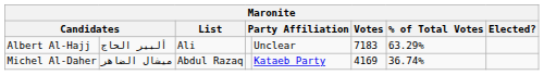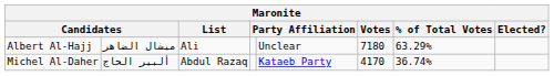Albert Al-Hajj | column 2: ألبير الحاج -> ميشال الضاهر
Albert Al-Hajj | Votes: 7183 -> 7180
Michel Al-Daher | column 2: ميشال الضاهر -> ألبير الحاج
Michel Al-Daher | Votes: 4169 -> 4170
